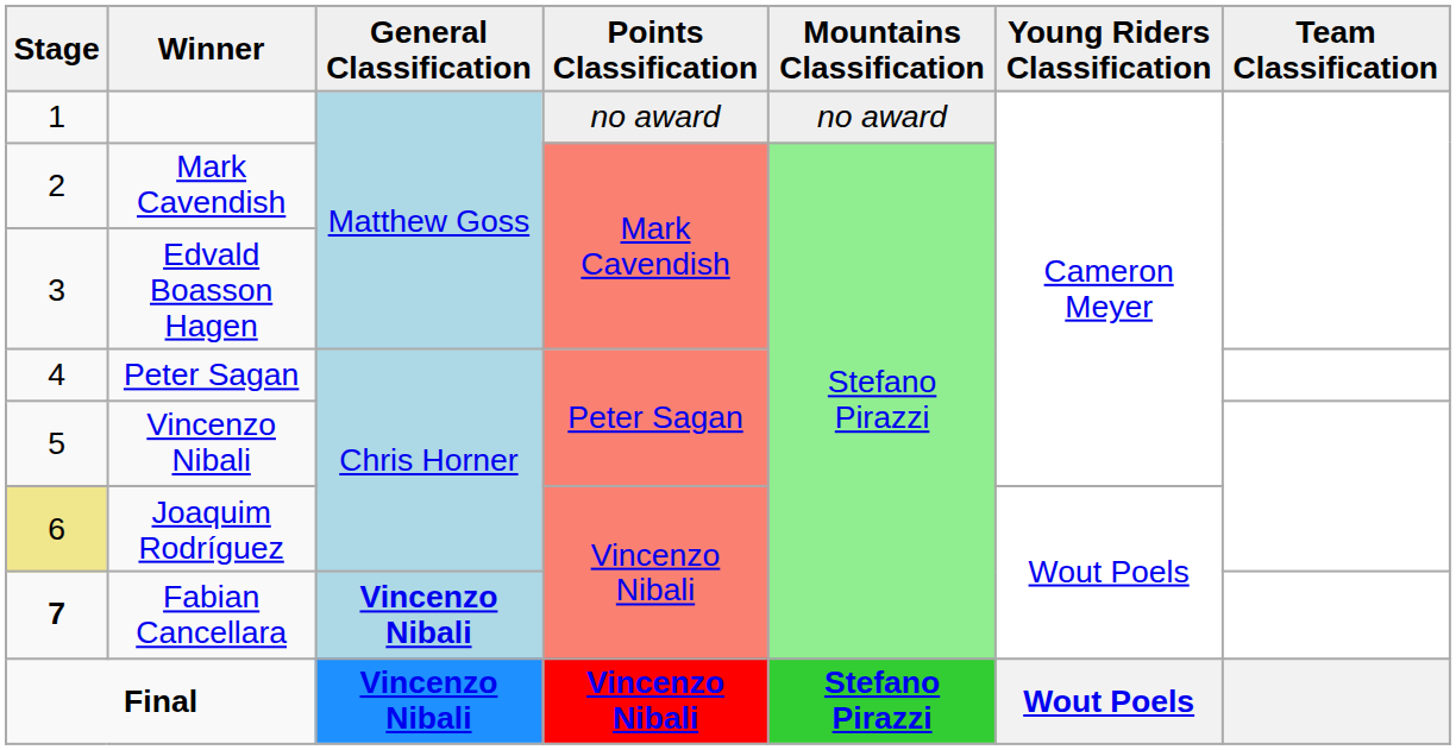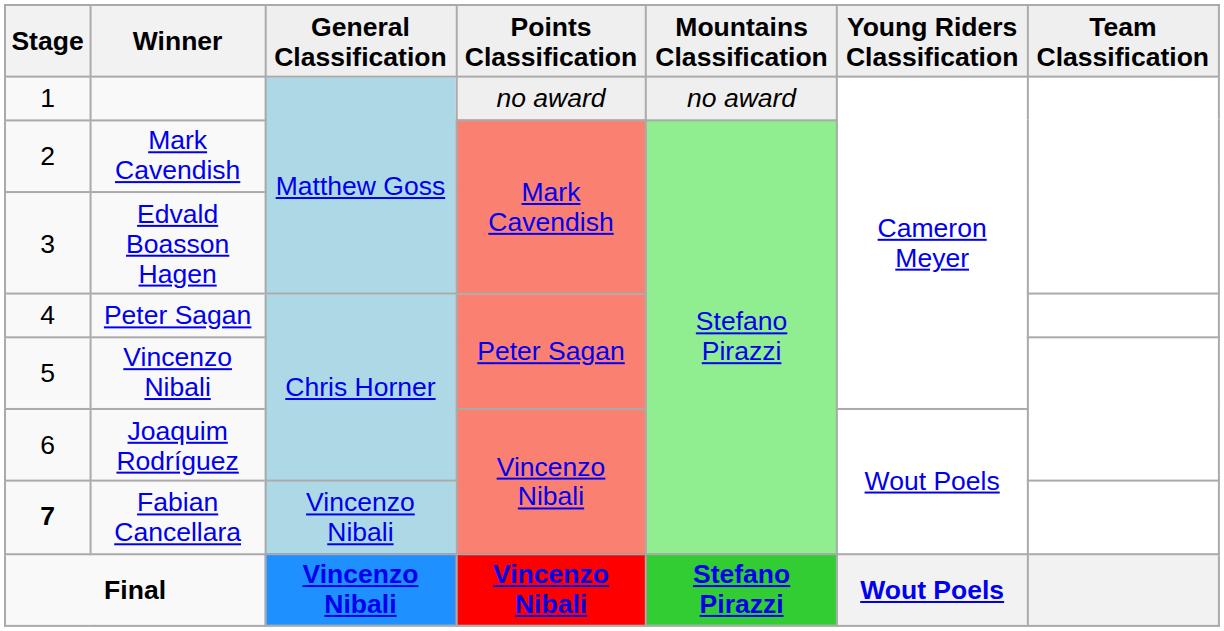Joaquim Rodríguez | Stage: khaki background -> no background
Fabian Cancellara | General Classification: bold -> normal
